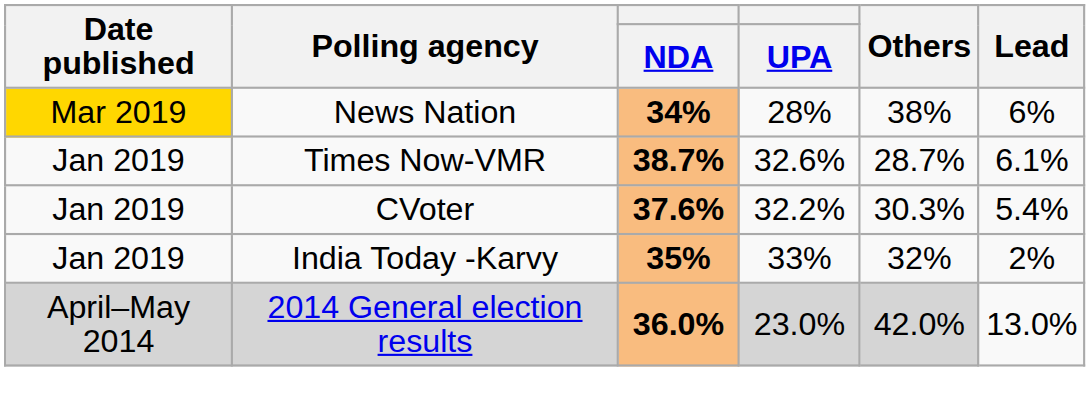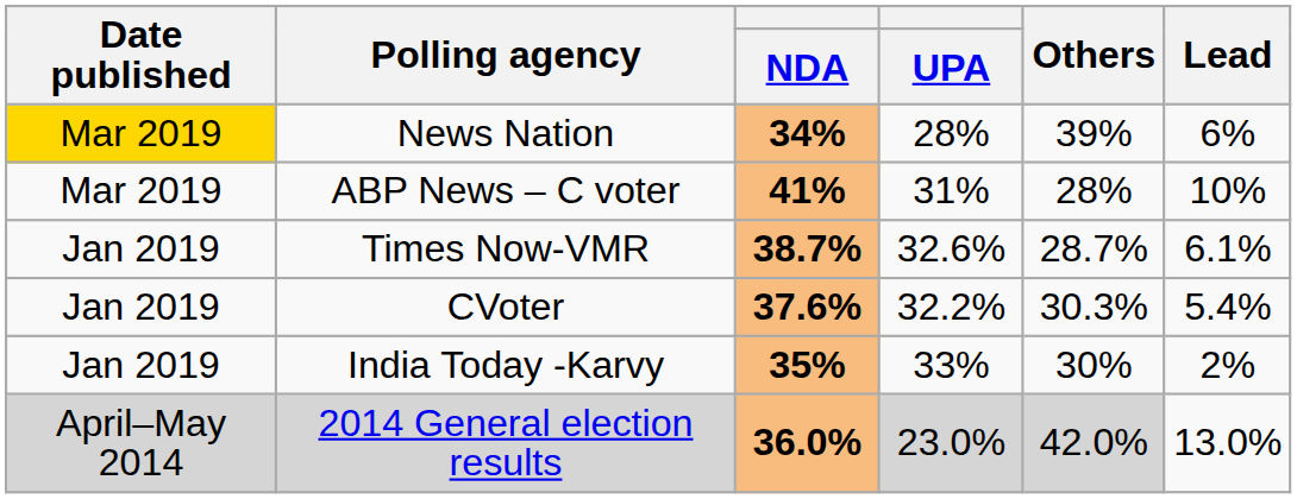News Nation | Others: 38% -> 39%
+ row: Mar 2019 | ABP News – C voter | 41% | 31% | 28% | 10%
India Today -Karvy | Others: 32% -> 30%
